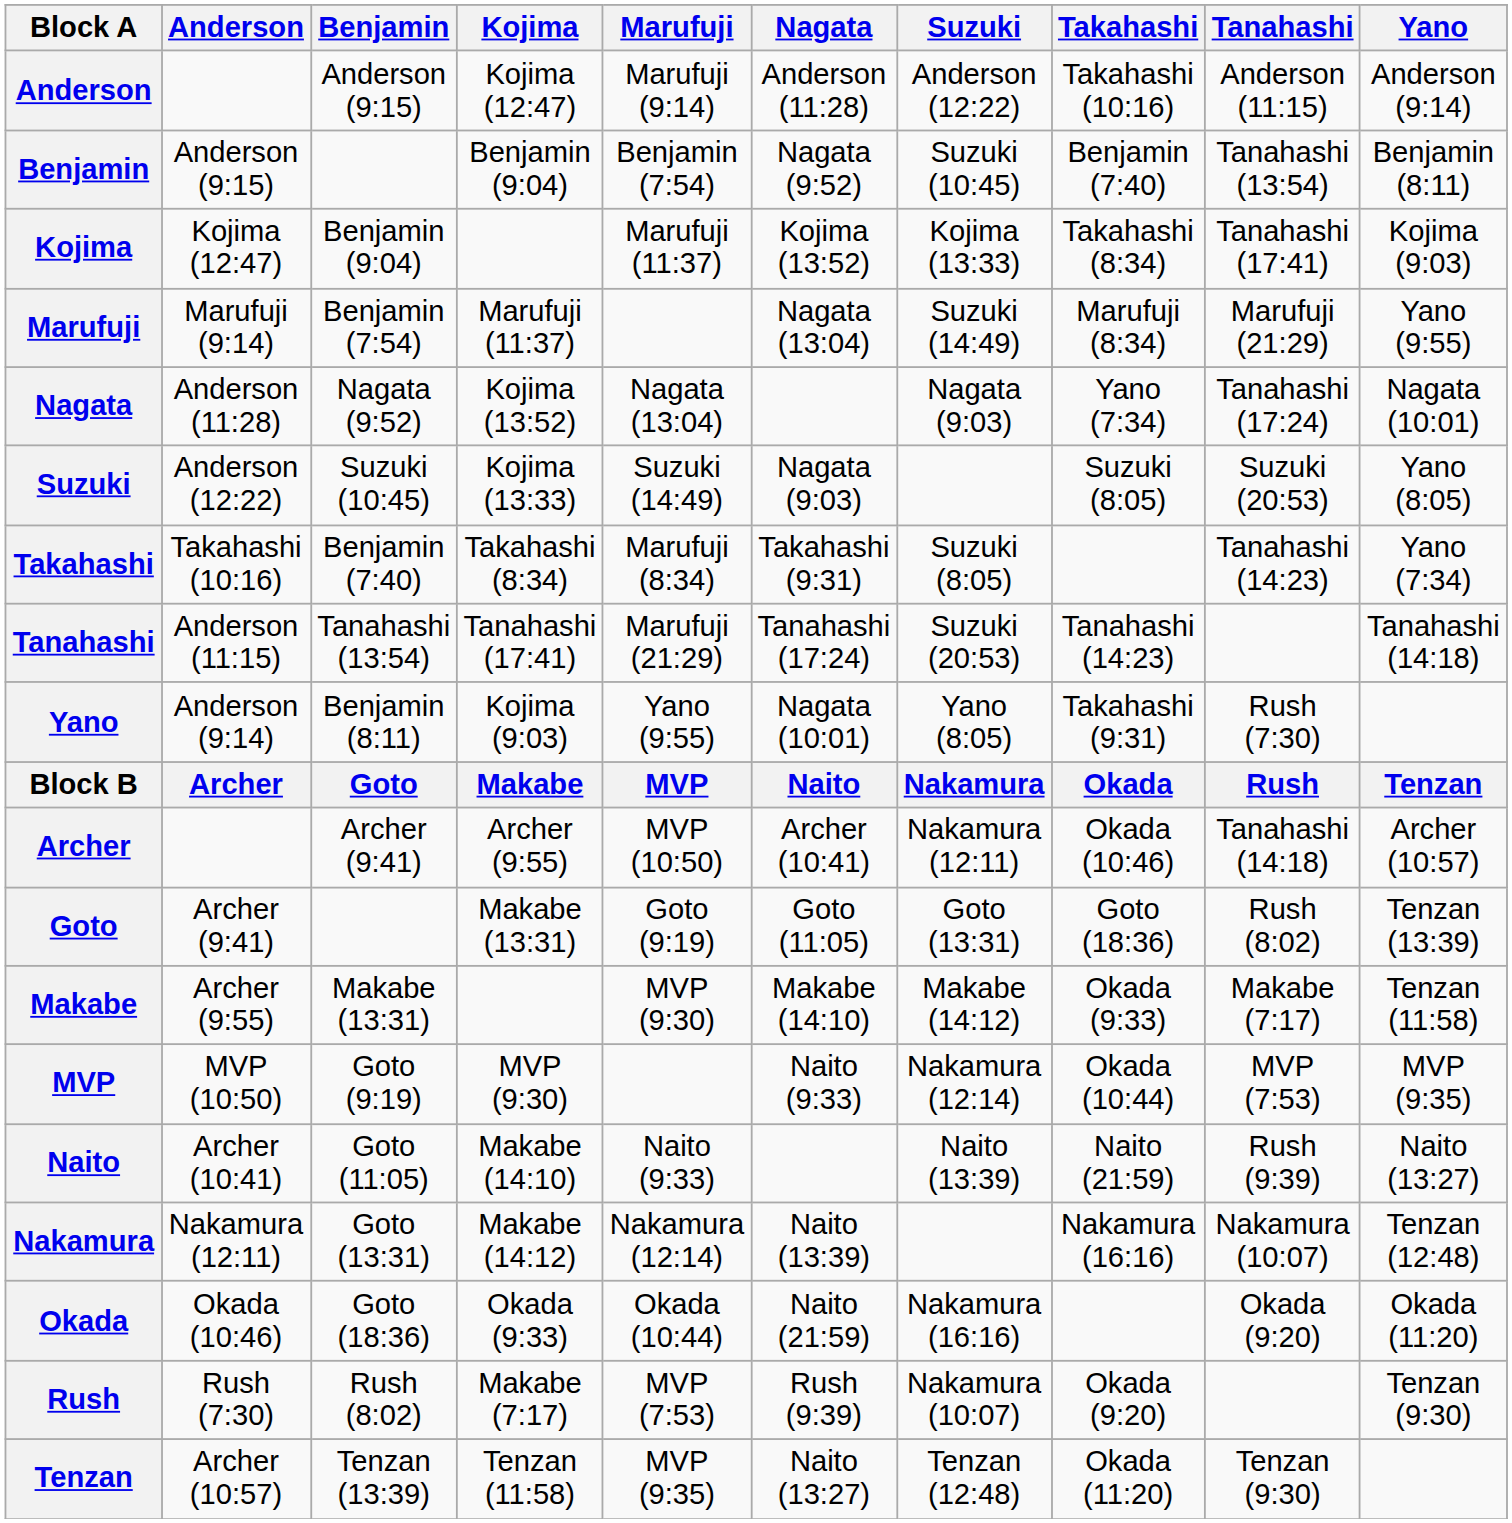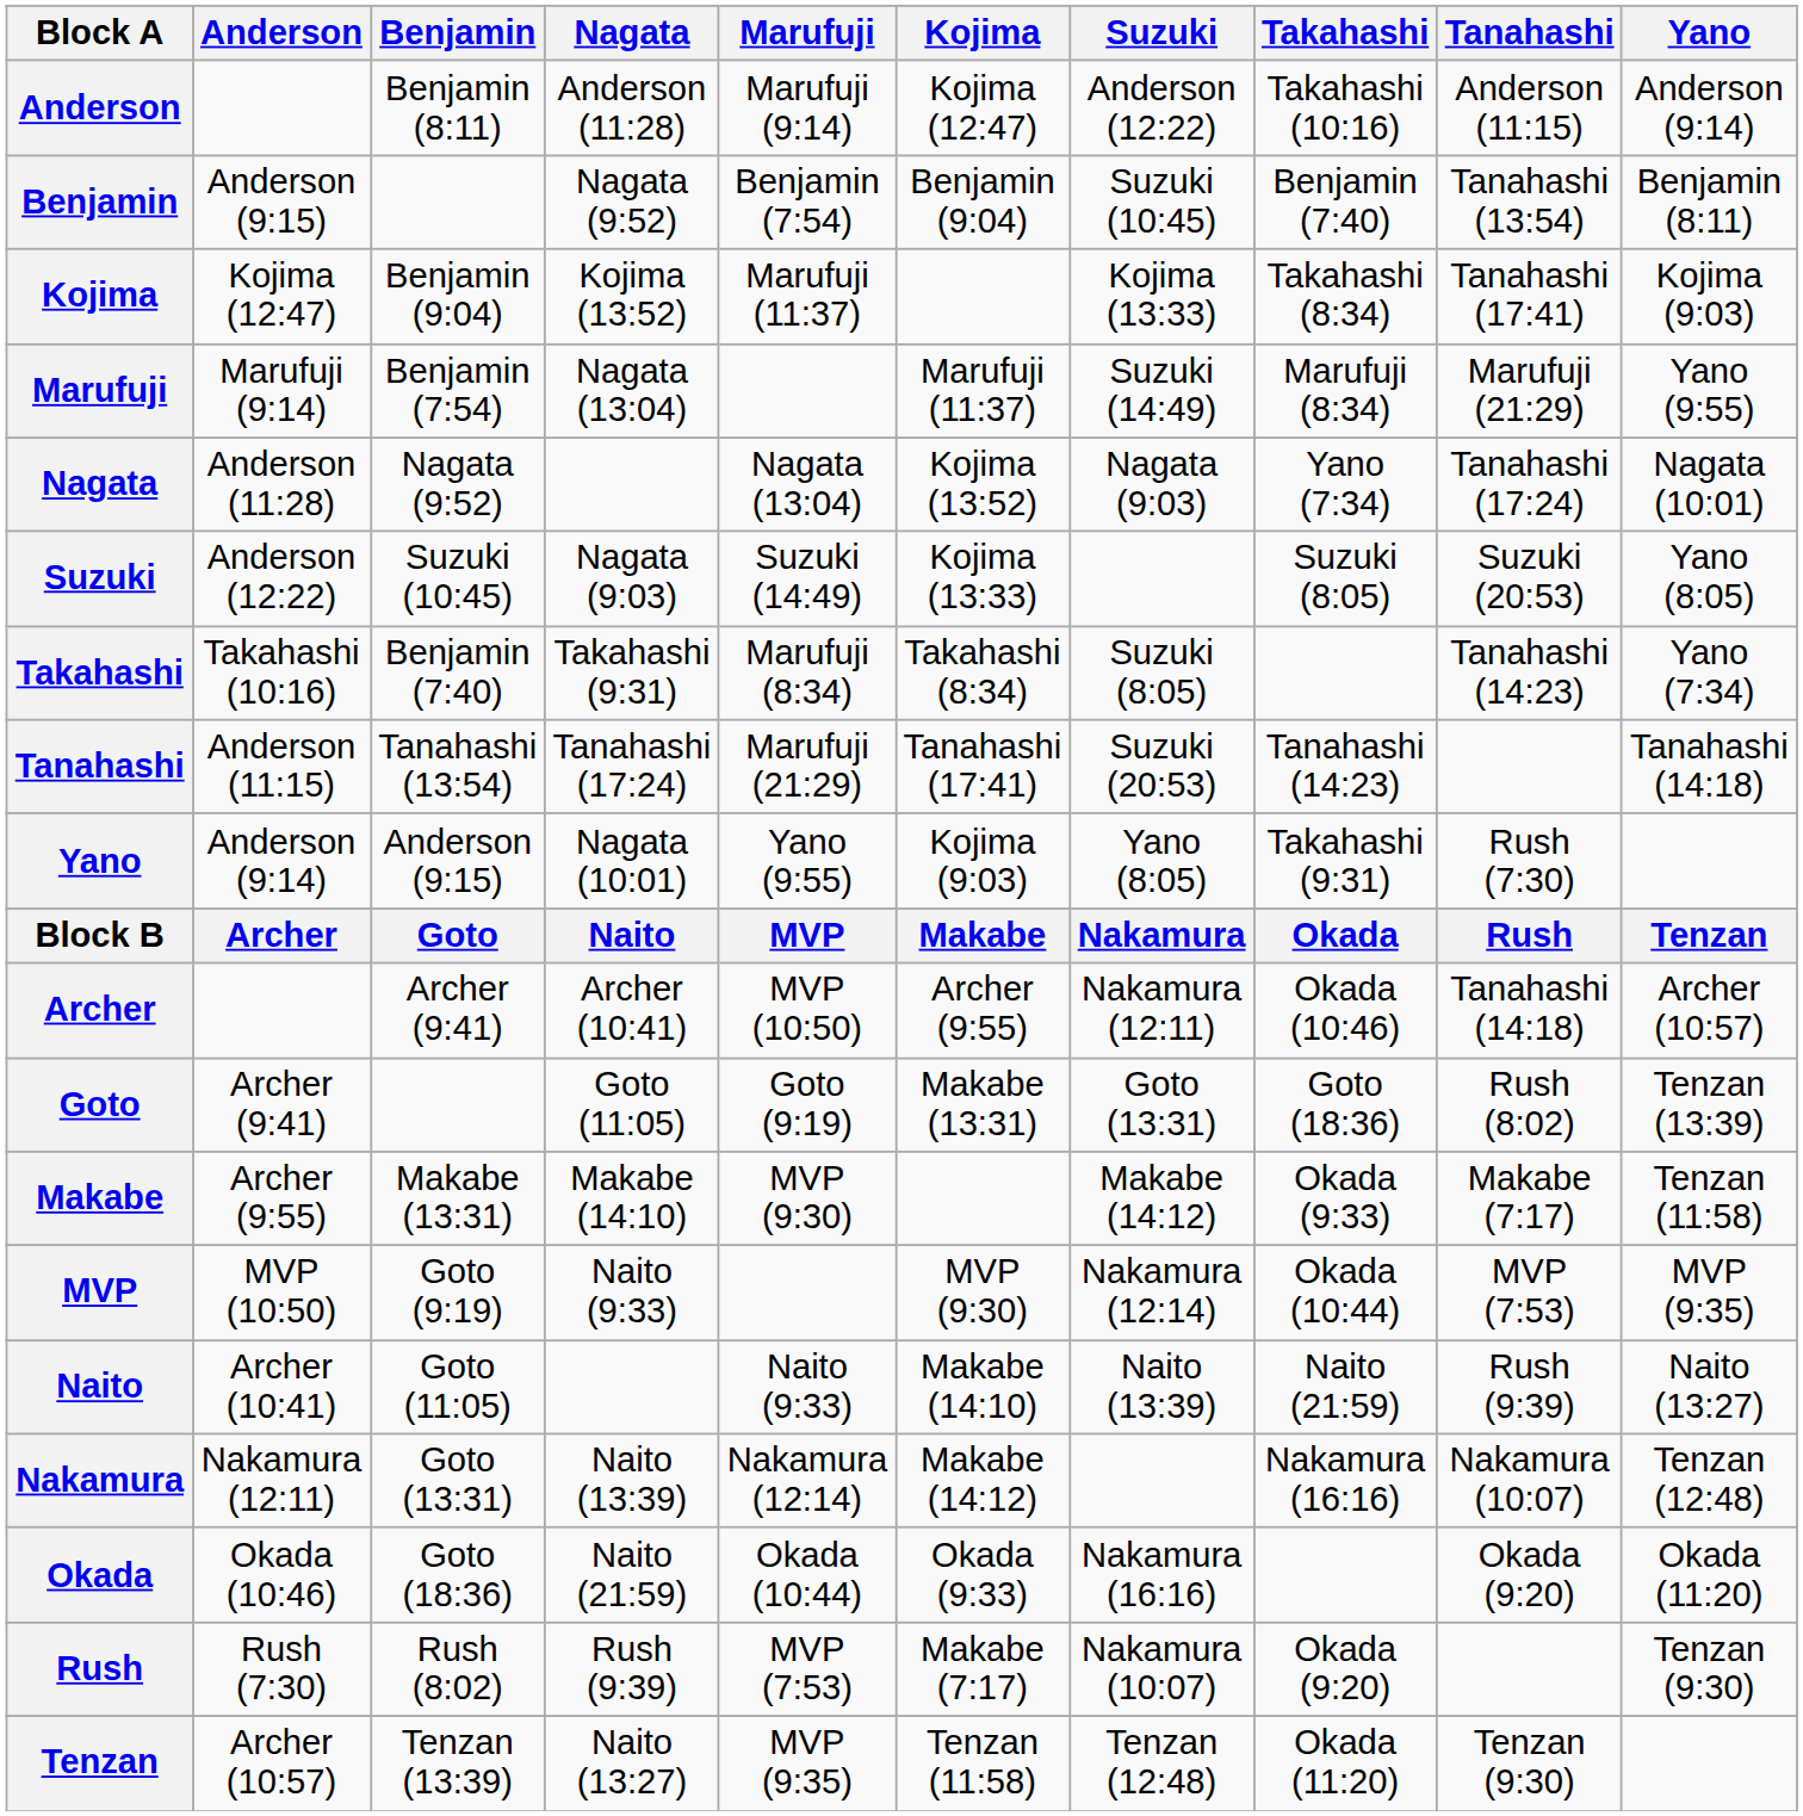columns swapped: Kojima <-> Nagata
row 2 | Benjamin: Anderson (9:15) -> Benjamin (8:11)
row 10 | Benjamin: Benjamin (8:11) -> Anderson (9:15)
